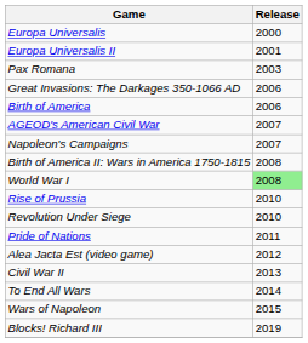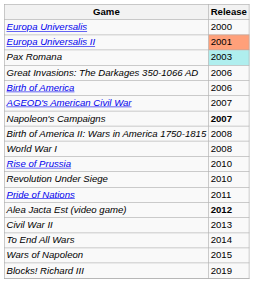Europa Universalis II | Release: no background -> lightsalmon background
Pax Romana | Release: no background -> paleturquoise background
Napoleon's Campaigns | Release: normal -> bold
World War I | Release: lightgreen background -> no background
Alea Jacta Est (video game) | Release: normal -> bold
